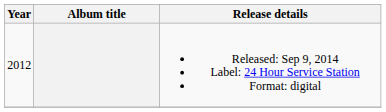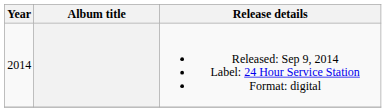row 2 | Year: 2012 -> 2014
